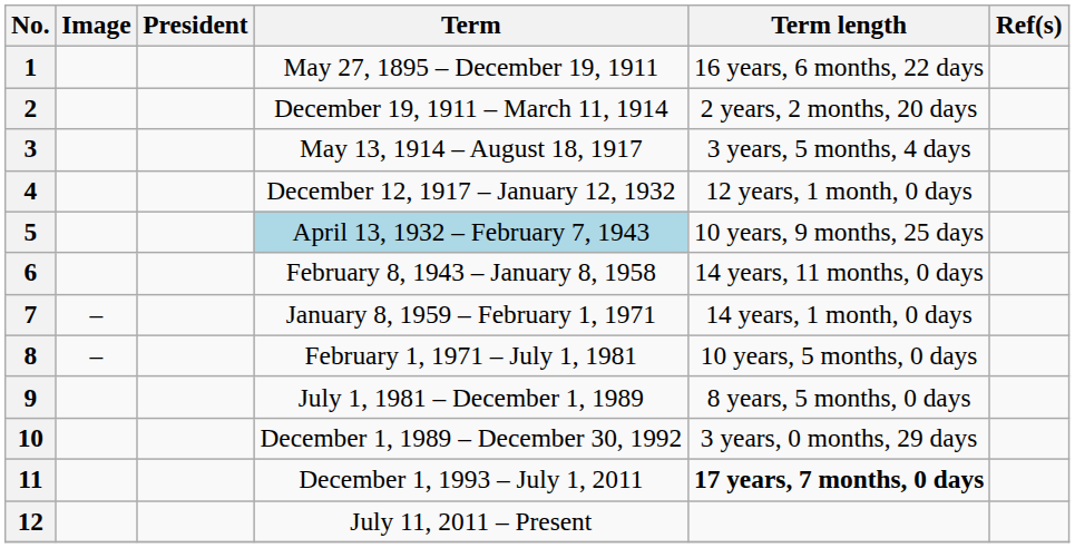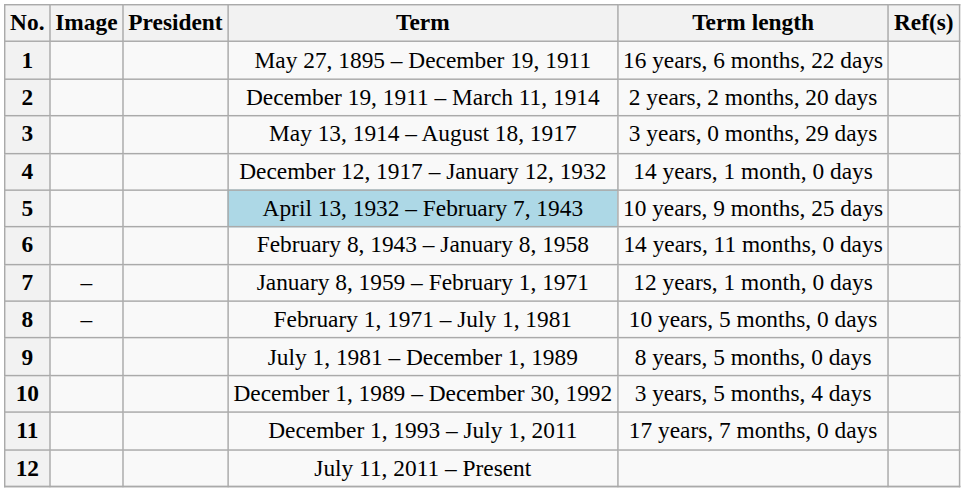3 | Term length: 3 years, 5 months, 4 days -> 3 years, 0 months, 29 days
4 | Term length: 12 years, 1 month, 0 days -> 14 years, 1 month, 0 days
7 | Term length: 14 years, 1 month, 0 days -> 12 years, 1 month, 0 days
10 | Term length: 3 years, 0 months, 29 days -> 3 years, 5 months, 4 days
11 | Term length: bold -> normal
